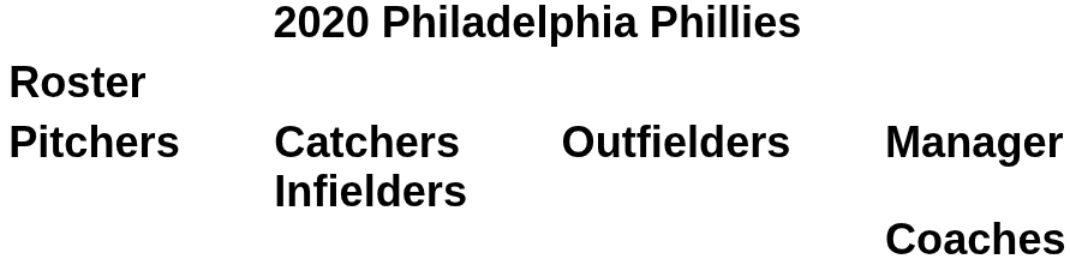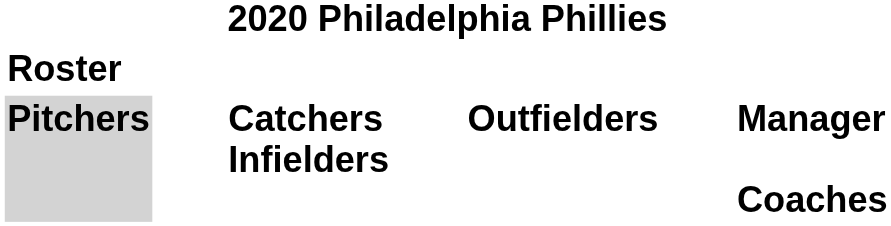Pitchers | column 1: no background -> lightgrey background
